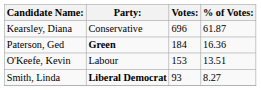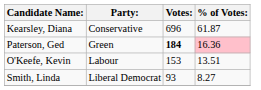Paterson, Ged | Party:: bold -> normal
Paterson, Ged | Votes:: normal -> bold
Paterson, Ged | % of Votes:: no background -> pink background
Smith, Linda | Party:: bold -> normal
